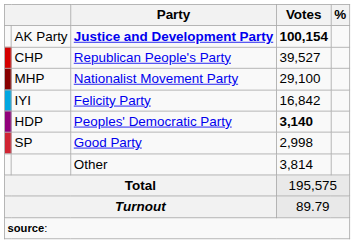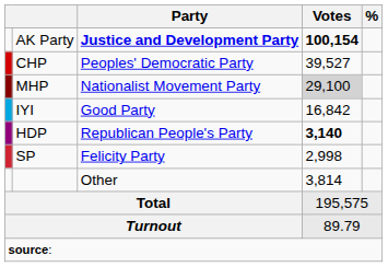CHP | Party: Republican People's Party -> Peoples' Democratic Party
MHP | Votes: no background -> lightgrey background
IYI | Party: Felicity Party -> Good Party
HDP | Party: Peoples' Democratic Party -> Republican People's Party
SP | Party: Good Party -> Felicity Party
